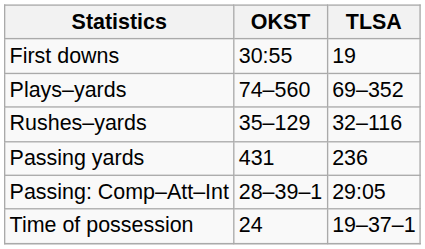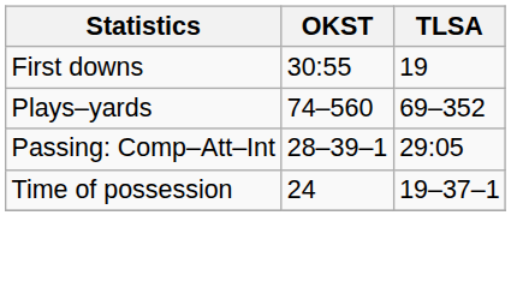- row: Rushes–yards | 35–129 | 32–116
- row: Passing yards | 431 | 236
